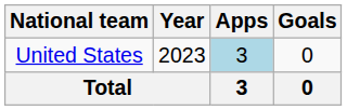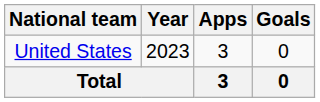United States | Apps: lightblue background -> no background
